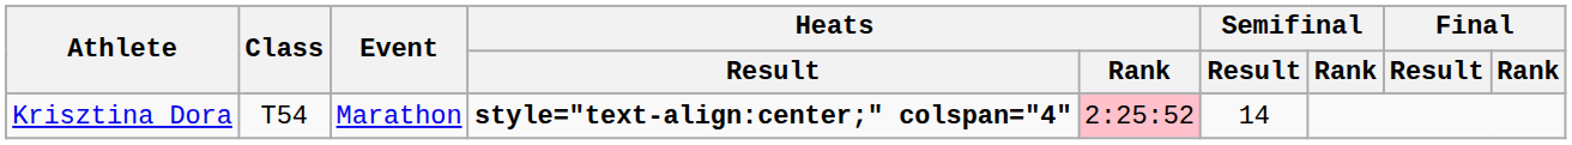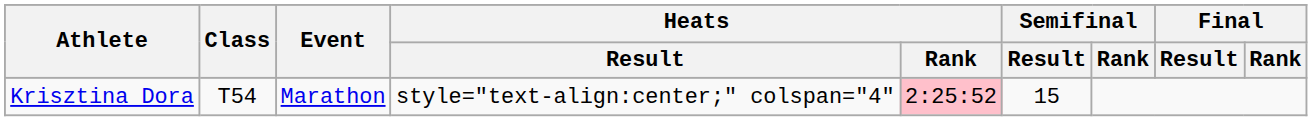Krisztina Dora | Heats / Result: bold -> normal
Krisztina Dora | Semifinal / Result: 14 -> 15
